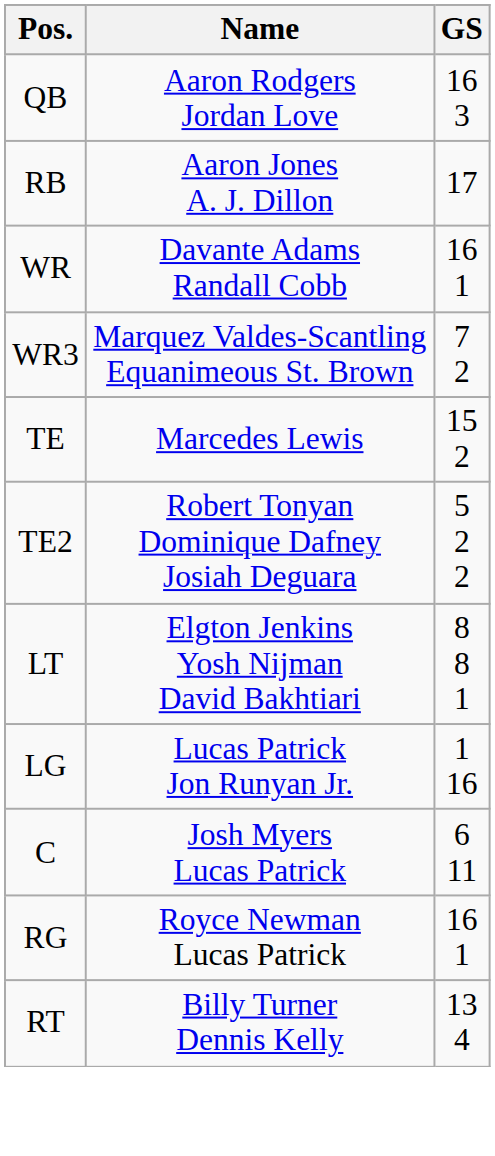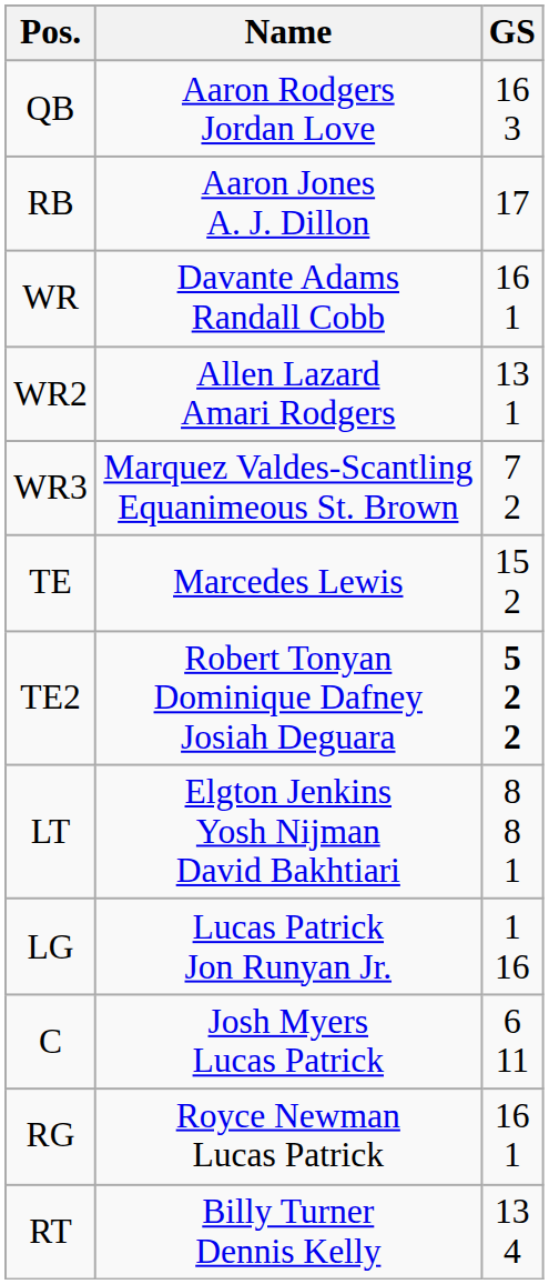+ row: WR2 | Allen Lazard Amari Rodgers | 13 1
TE2 | GS: normal -> bold
